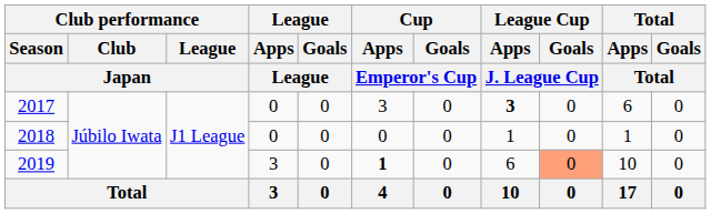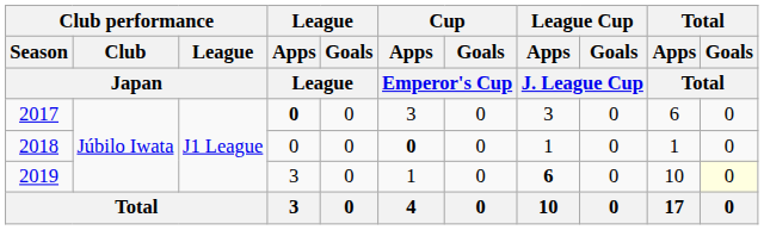2017 | League / Apps / League: normal -> bold
2017 | League Cup / Apps / J. League Cup: bold -> normal
2018 | Cup / Apps / Emperor's Cup: normal -> bold
2019 | Cup / Apps / Emperor's Cup: bold -> normal
2019 | League Cup / Apps / J. League Cup: normal -> bold
2019 | League Cup / Goals / J. League Cup: lightsalmon background -> no background
2019 | Total / Goals / Total: no background -> lightyellow background
